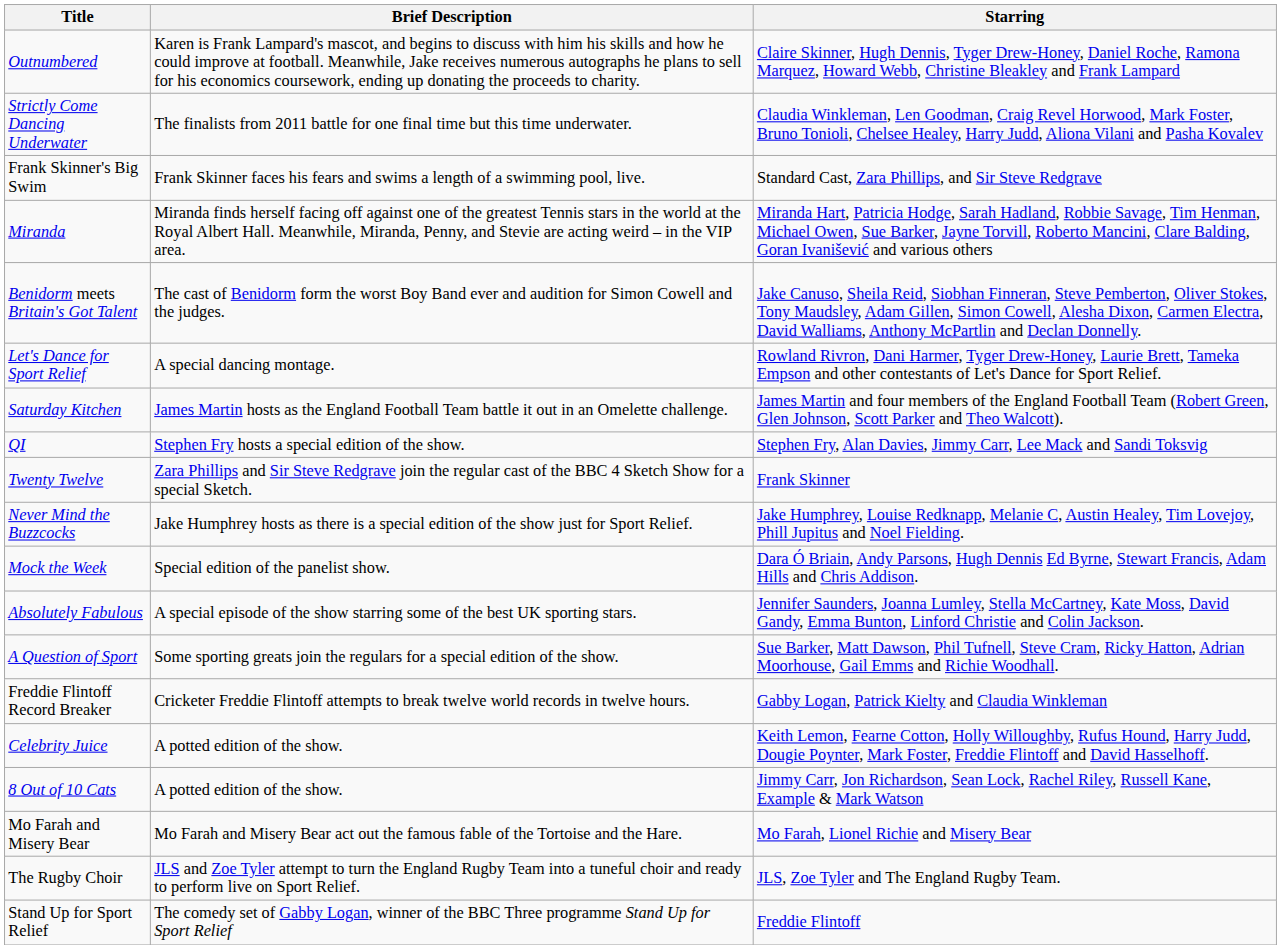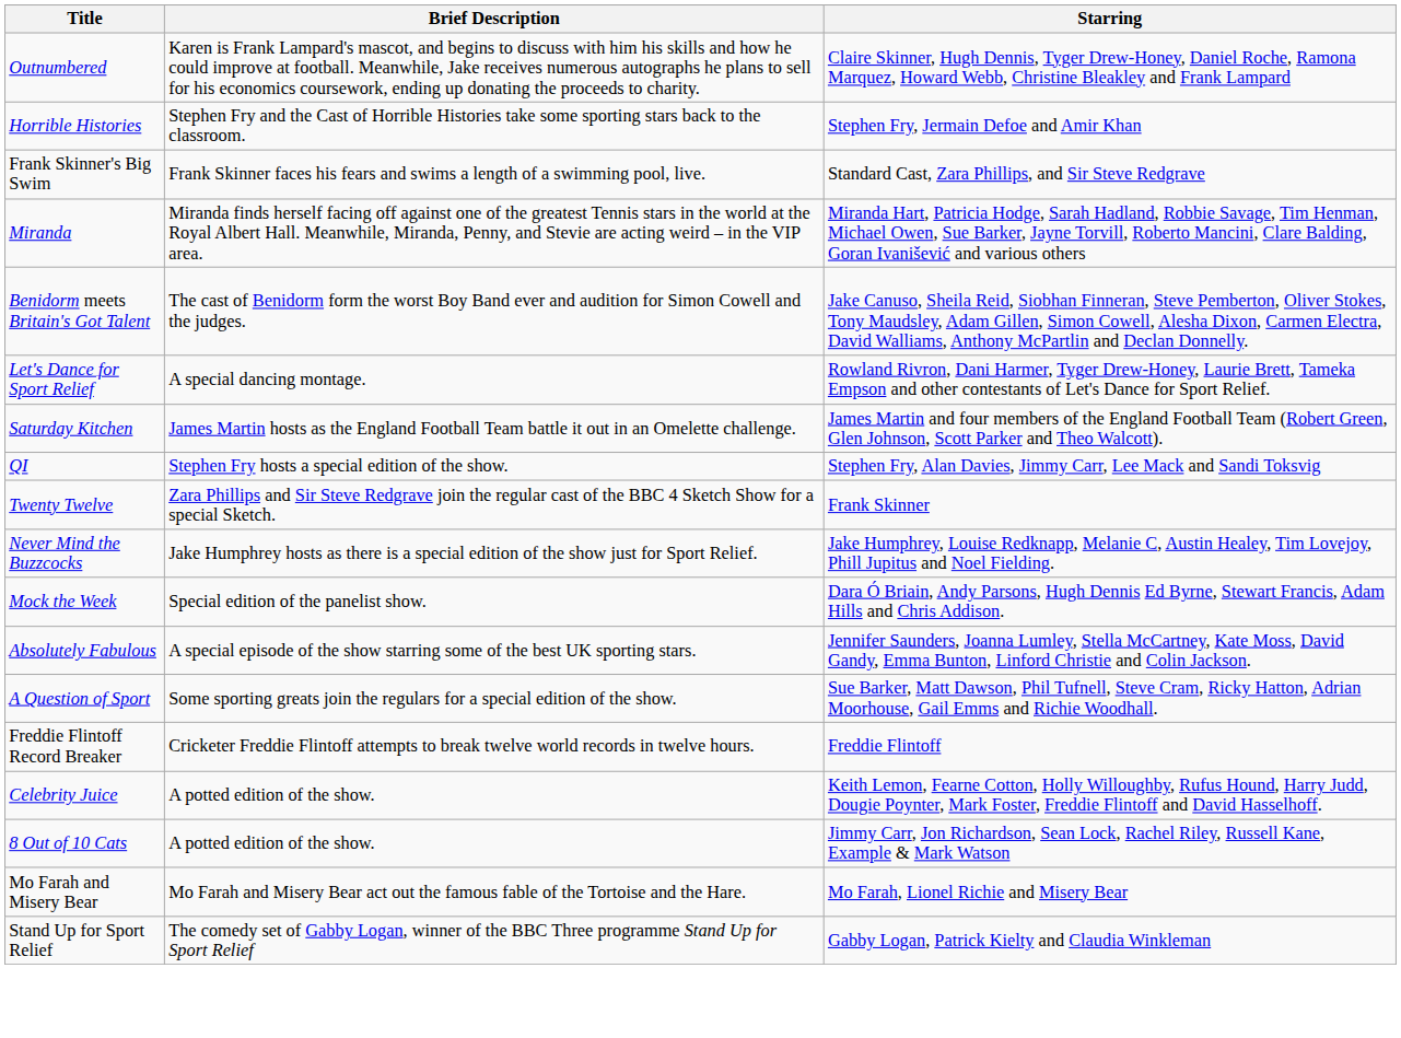- row: Strictly Come Dancing Underwater | The finalists from 2011 battle for one final time but this time underwater. | Claudia Winkleman, Len Goodman, Craig Revel Horwood, Mark Foster, Bruno Tonioli, Chelsee Healey, Harry Judd, Aliona Vilani and Pasha Kovalev
+ row: Horrible Histories | Stephen Fry and the Cast of Horrible Histories take some sporting stars back to the classroom. | Stephen Fry, Jermain Defoe and Amir Khan
Freddie Flintoff Record Breaker | Starring: Gabby Logan, Patrick Kielty and Claudia Winkleman -> Freddie Flintoff
- row: The Rugby Choir | JLS and Zoe Tyler attempt to turn the England Rugby Team into a tuneful choir and ready to perform live on Sport Relief. | JLS, Zoe Tyler and The England Rugby Team.
Stand Up for Sport Relief | Starring: Freddie Flintoff -> Gabby Logan, Patrick Kielty and Claudia Winkleman
